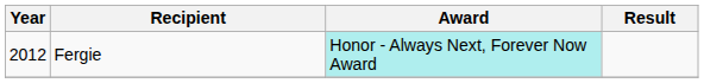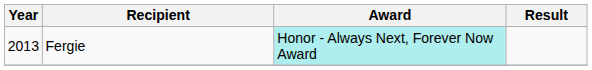Fergie | Year: 2012 -> 2013
